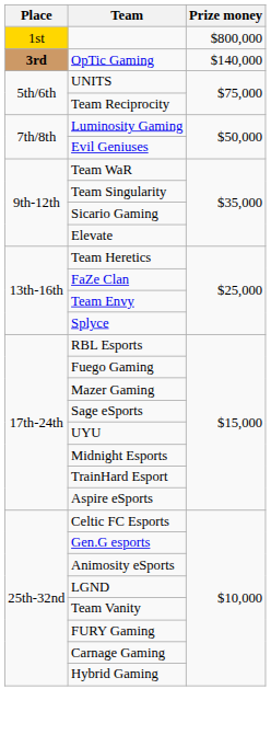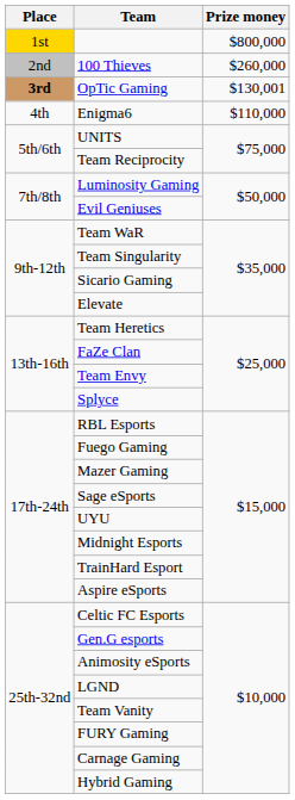+ row: 2nd | 100 Thieves | $260,000
OpTic Gaming | Prize money: $140,000 -> $130,001
+ row: 4th | Enigma6 | $110,000
